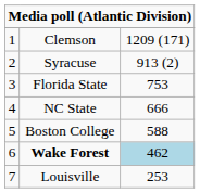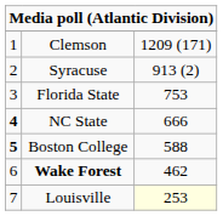NC State | column 1: normal -> bold
Boston College | column 1: normal -> bold
Wake Forest | column 3: lightblue background -> no background
Louisville | column 3: no background -> lightyellow background
